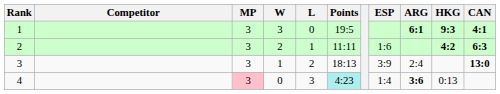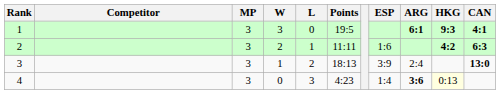4 | MP: pink background -> no background
4 | Points: paleturquoise background -> no background
4 | HKG: no background -> lightyellow background
